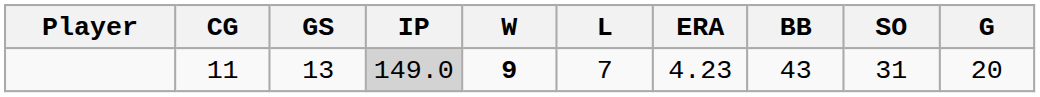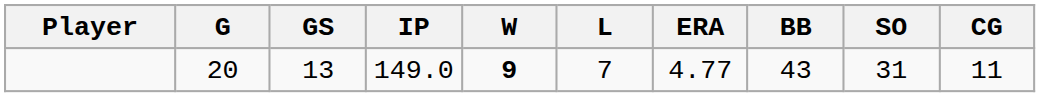columns swapped: G <-> CG
row 2 | IP: lightgrey background -> no background
row 2 | ERA: 4.23 -> 4.77
